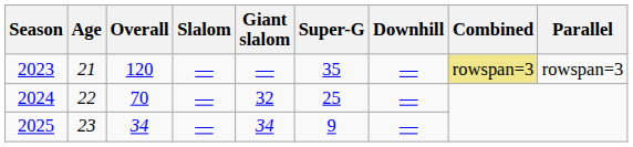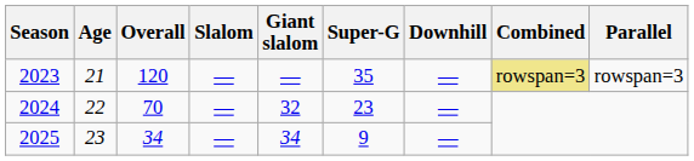2024 | Super-G: 25 -> 23
